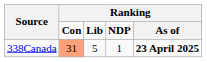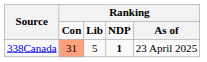338Canada | column 4: normal -> bold
338Canada | column 5: bold -> normal
